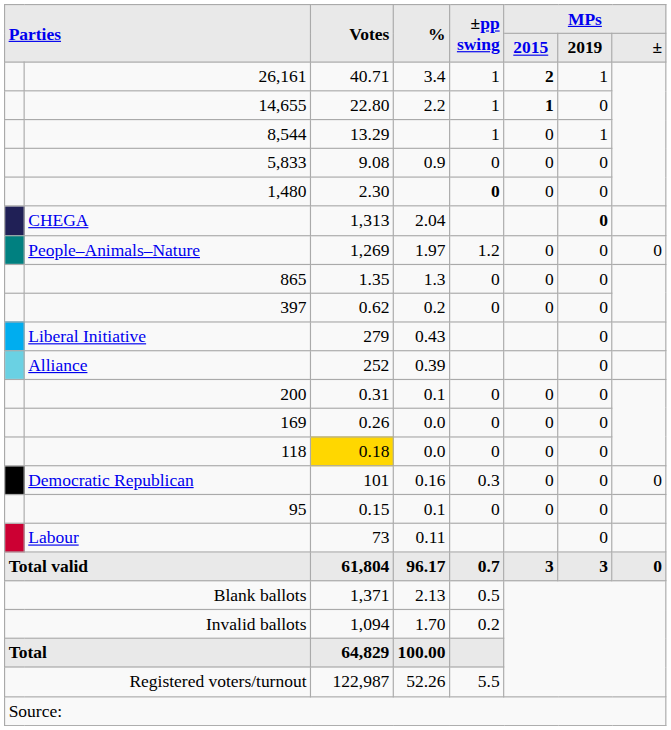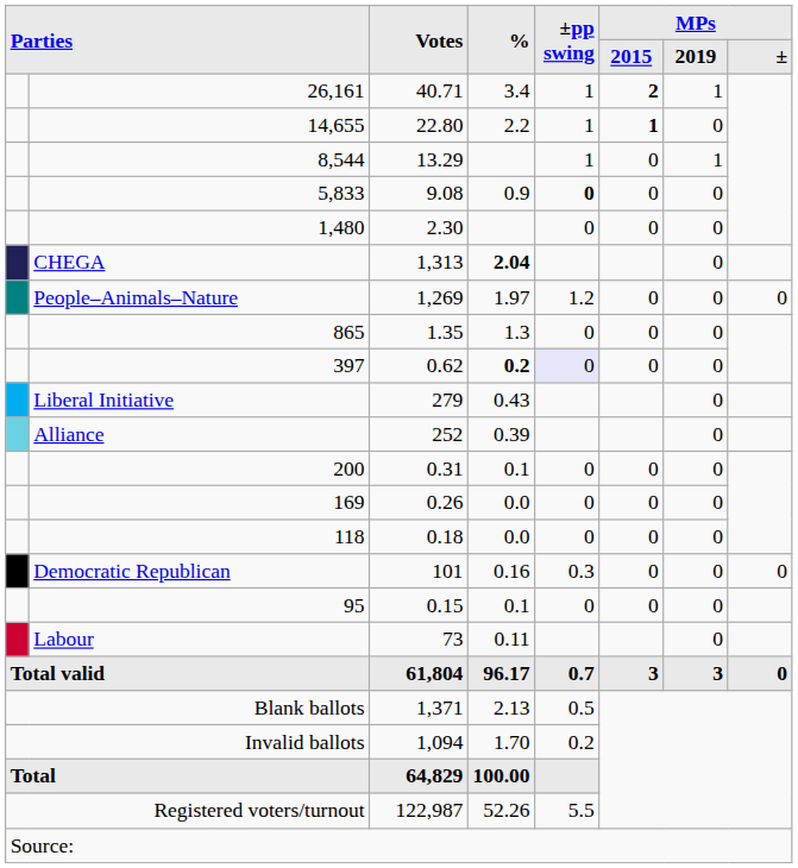5,833 | ±pp swing: normal -> bold
1,480 | ±pp swing: bold -> normal
CHEGA | %: normal -> bold
CHEGA | MPs / 2019: bold -> normal
397 | %: normal -> bold
397 | ±pp swing: no background -> lavender background
118 | Votes: gold background -> no background
